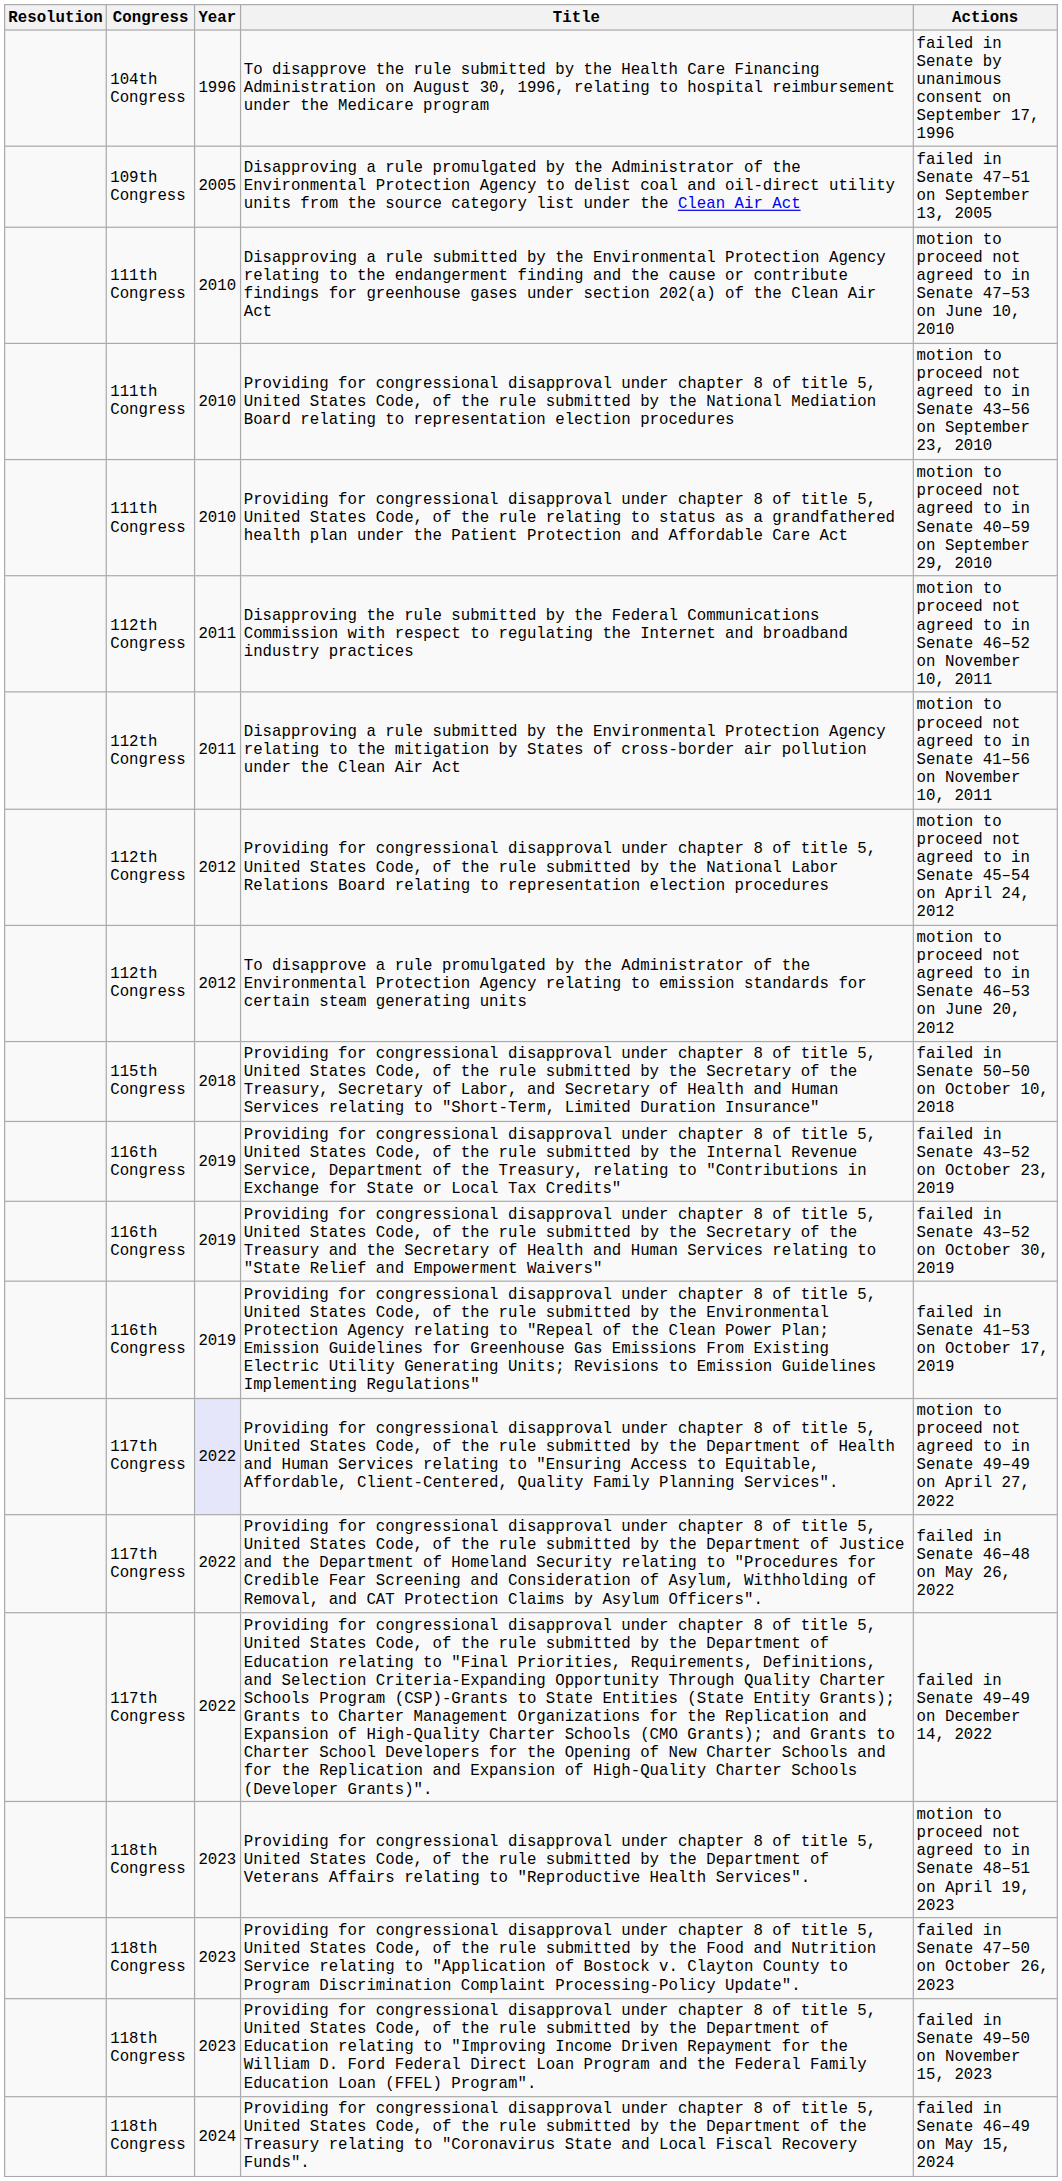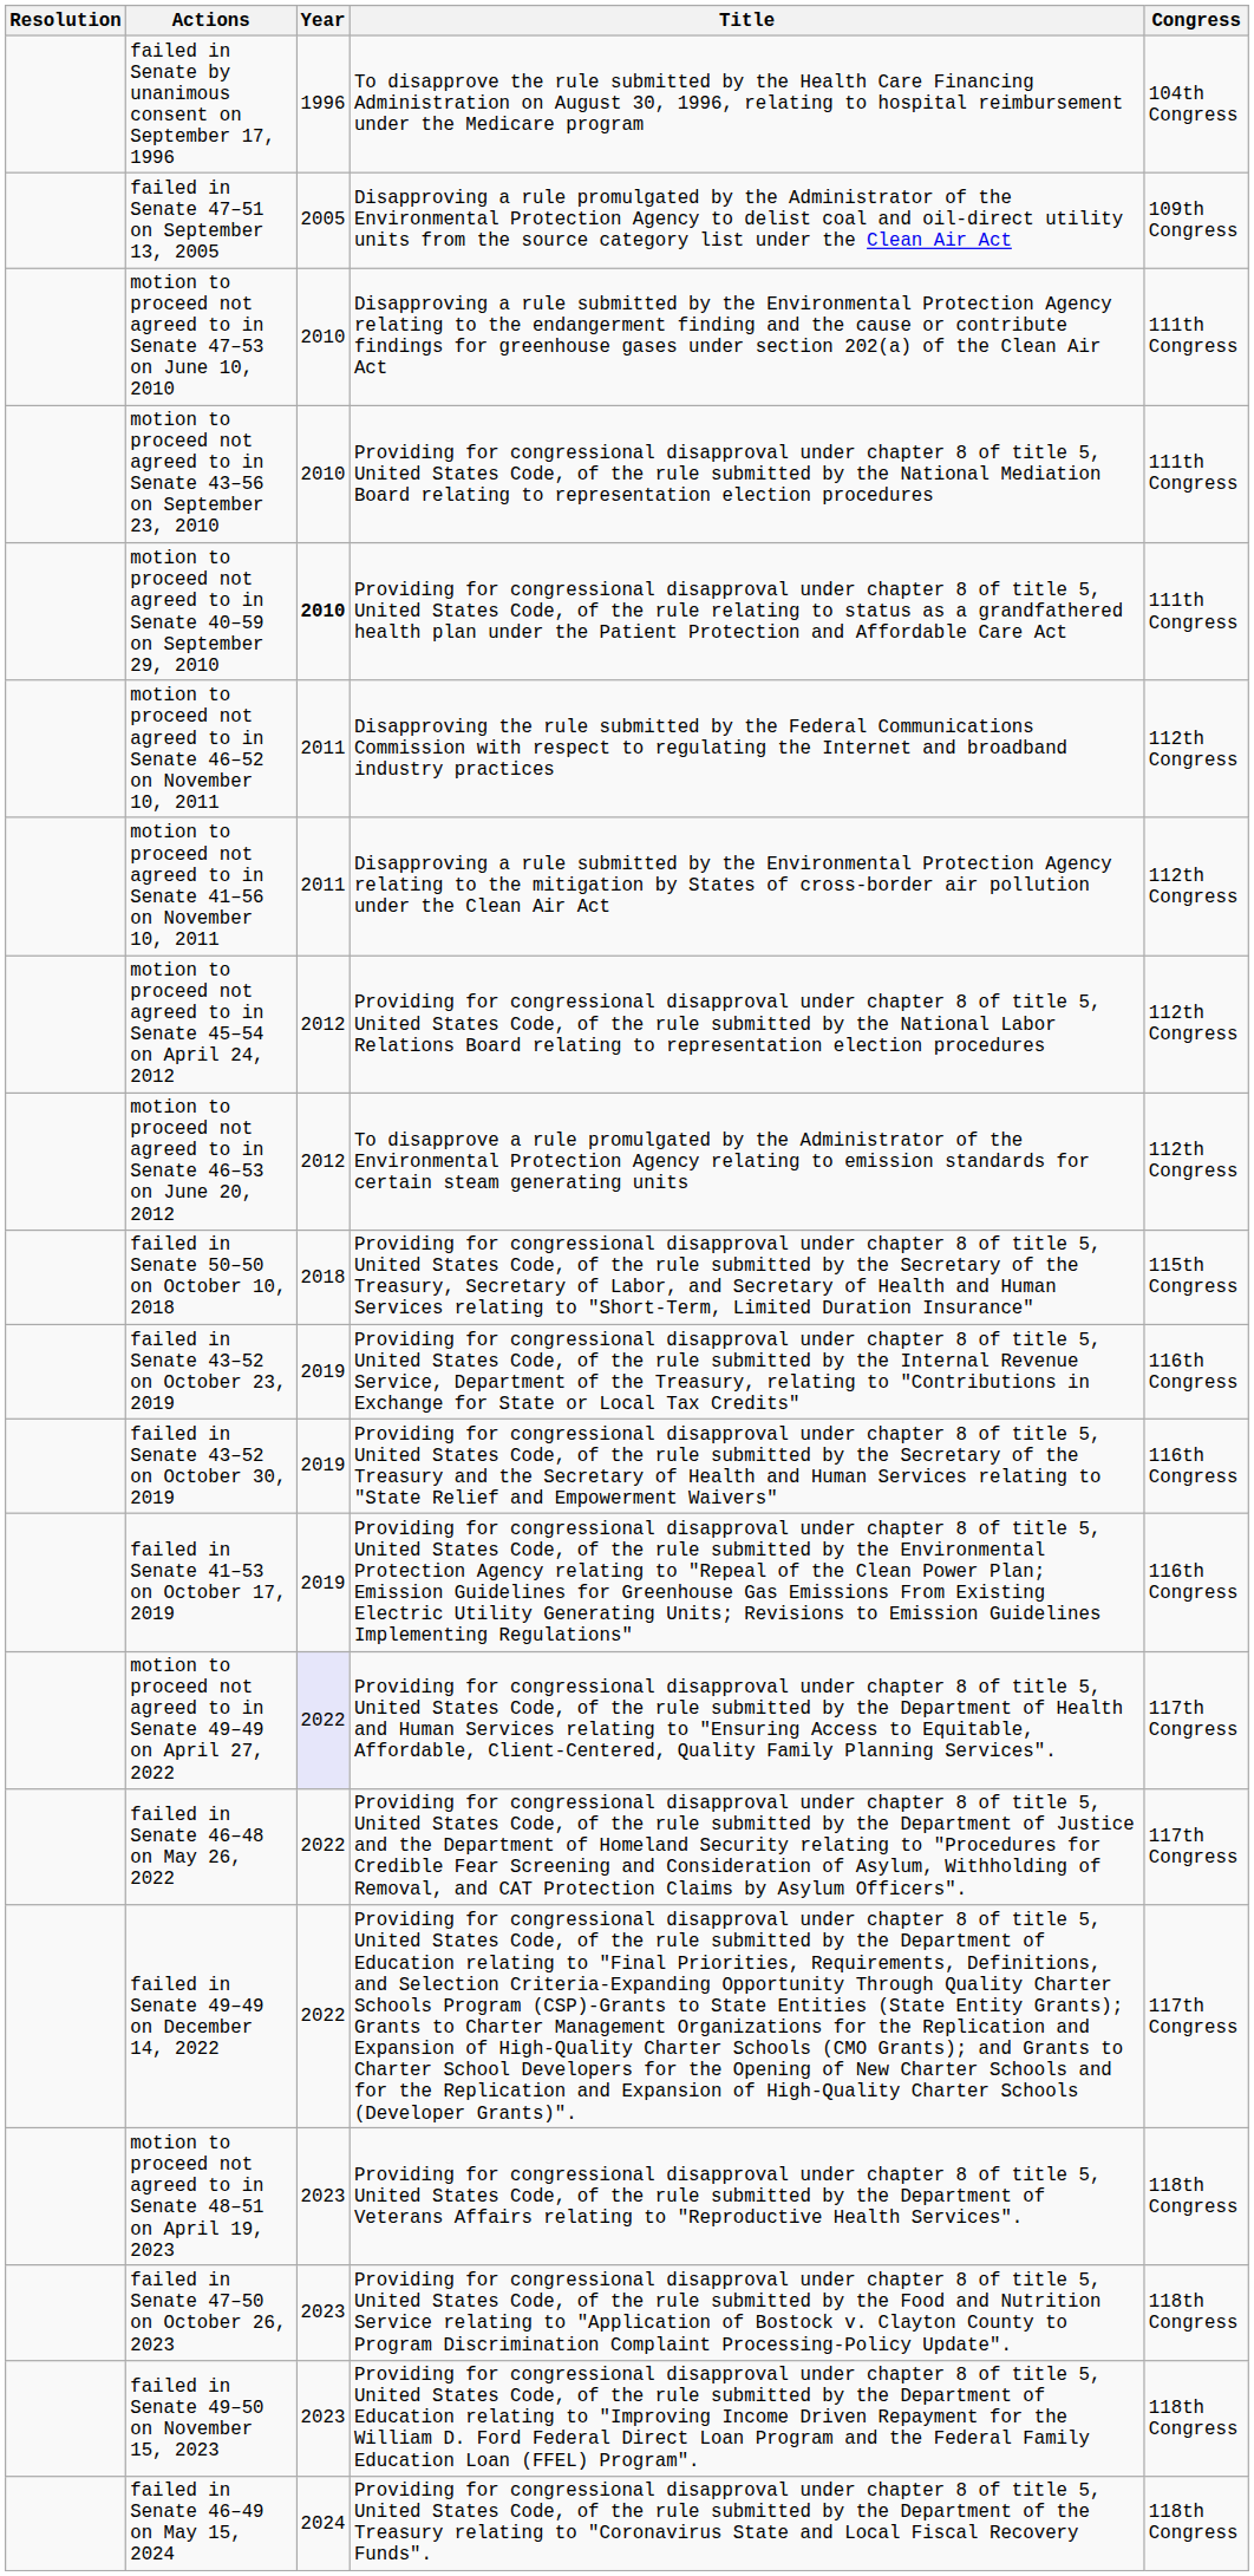columns swapped: Congress <-> Actions
row 6 | Year: normal -> bold
